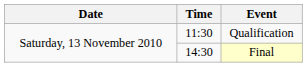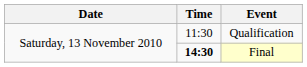Final | Time: normal -> bold
